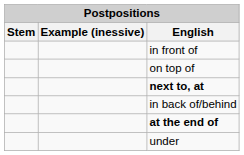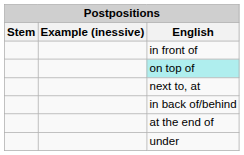on top of | English: no background -> paleturquoise background
next to, at | English: bold -> normal
at the end of | English: bold -> normal
